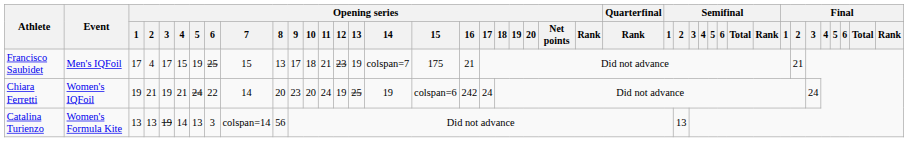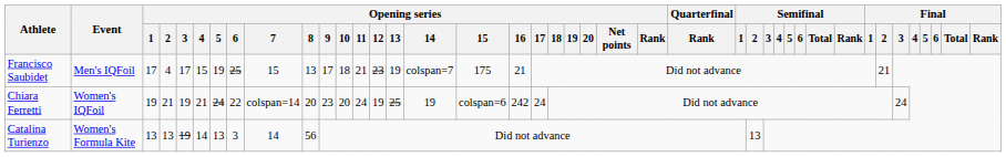Chiara Ferretti | Opening series / 7: 14 -> colspan=14
Catalina Turienzo | Opening series / 7: colspan=14 -> 14
